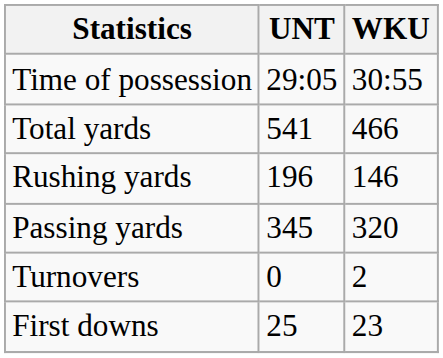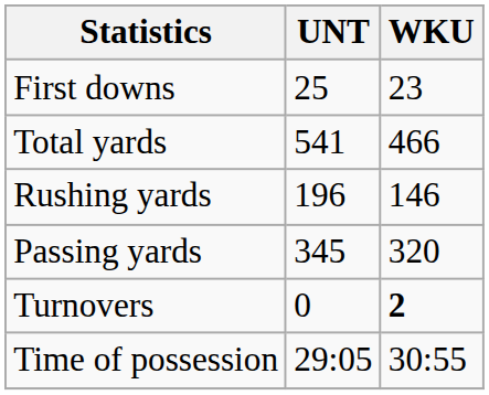rows swapped: First downs <-> Time of possession
Turnovers | WKU: normal -> bold
